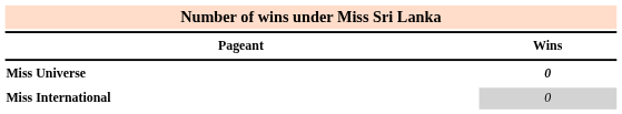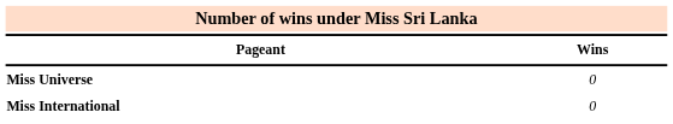Miss Universe | column 2: bold -> normal
Miss International | column 2: lightgrey background -> no background
